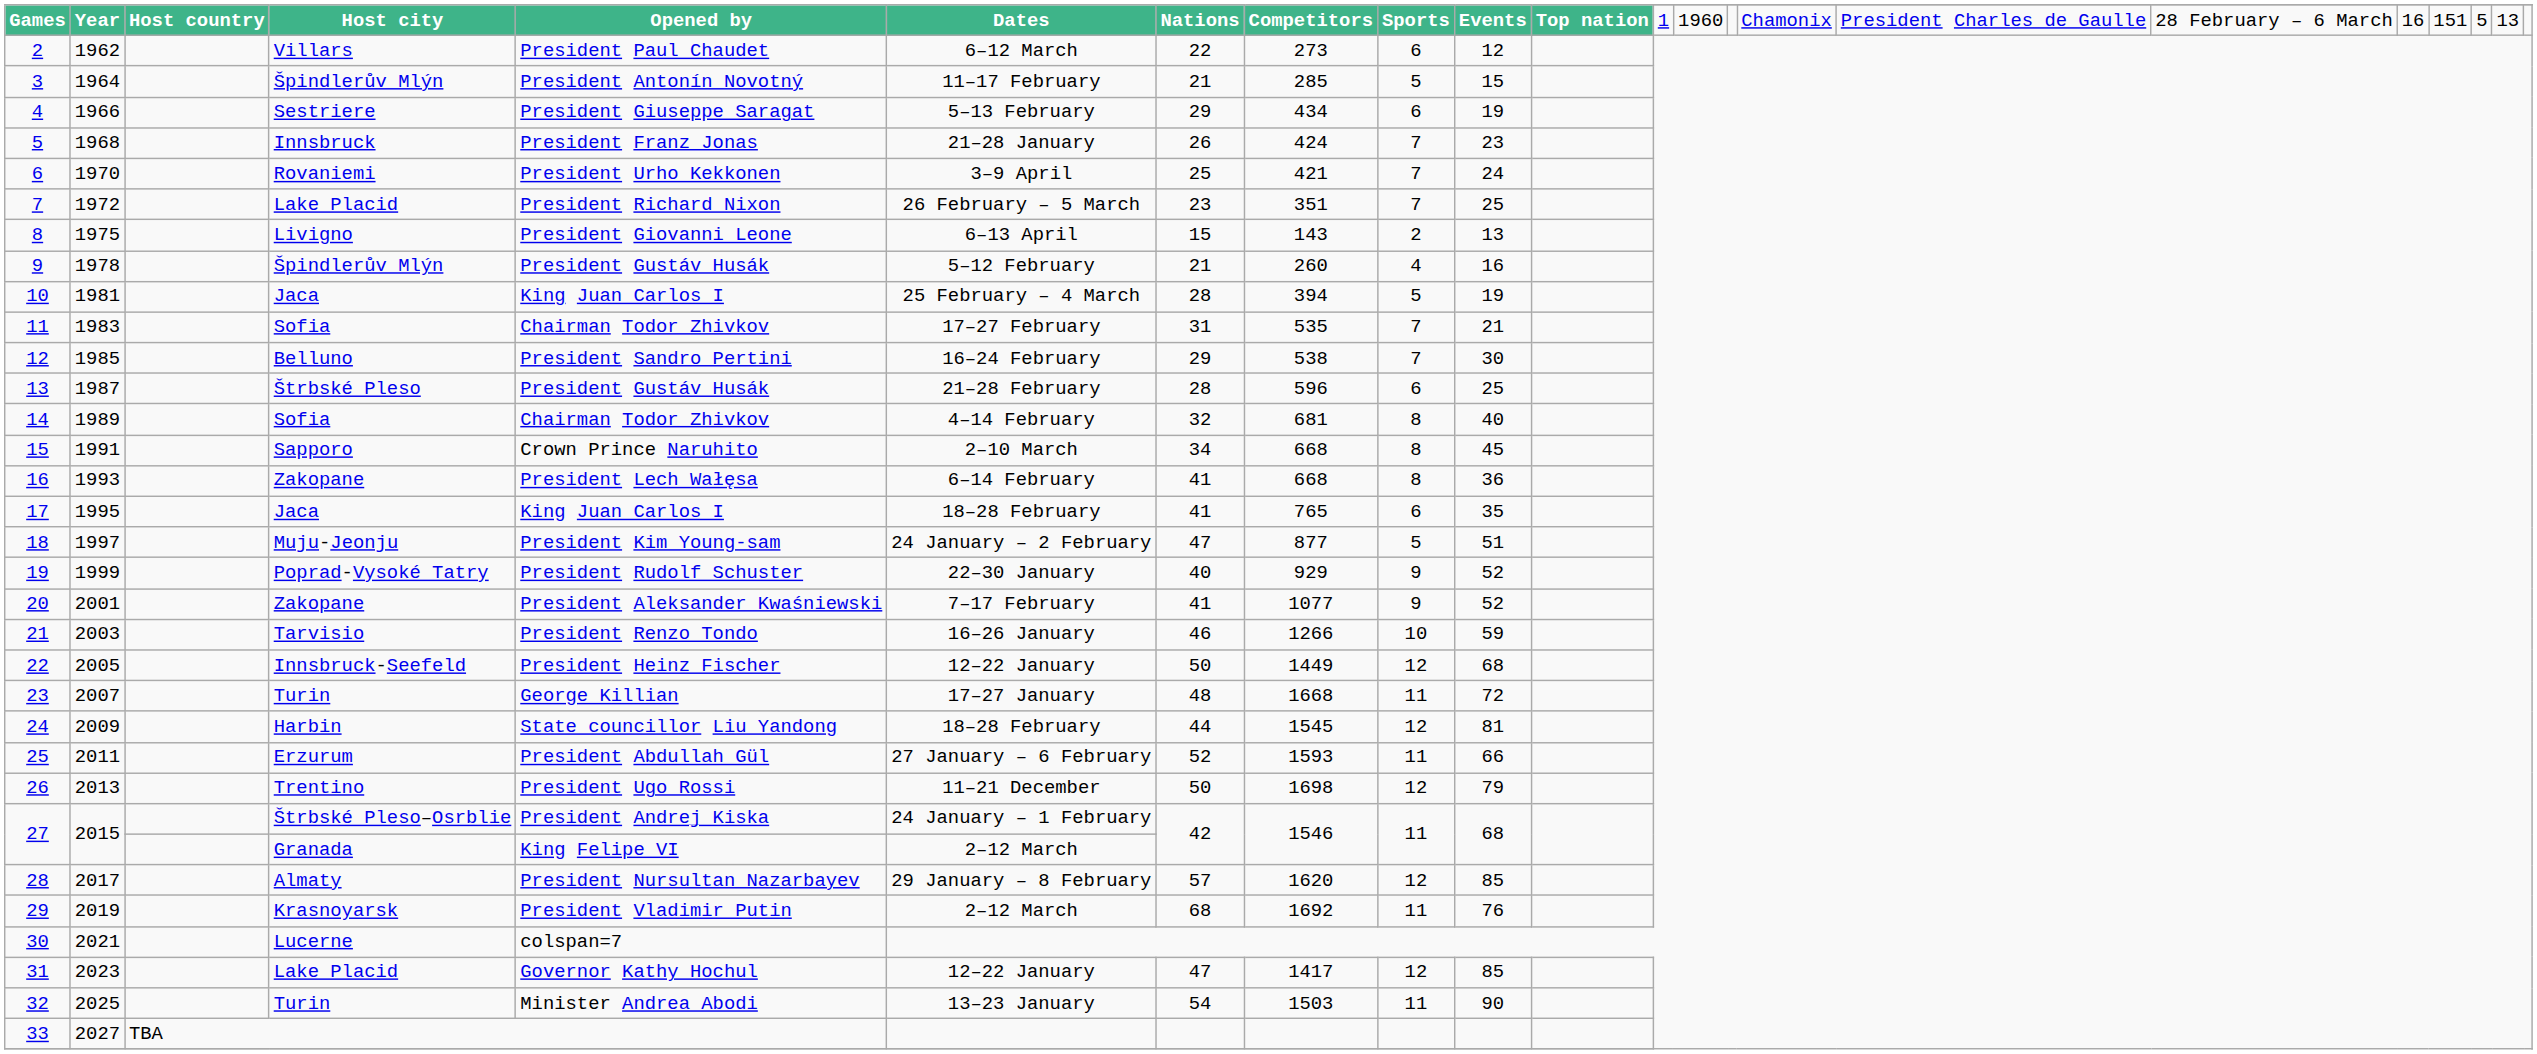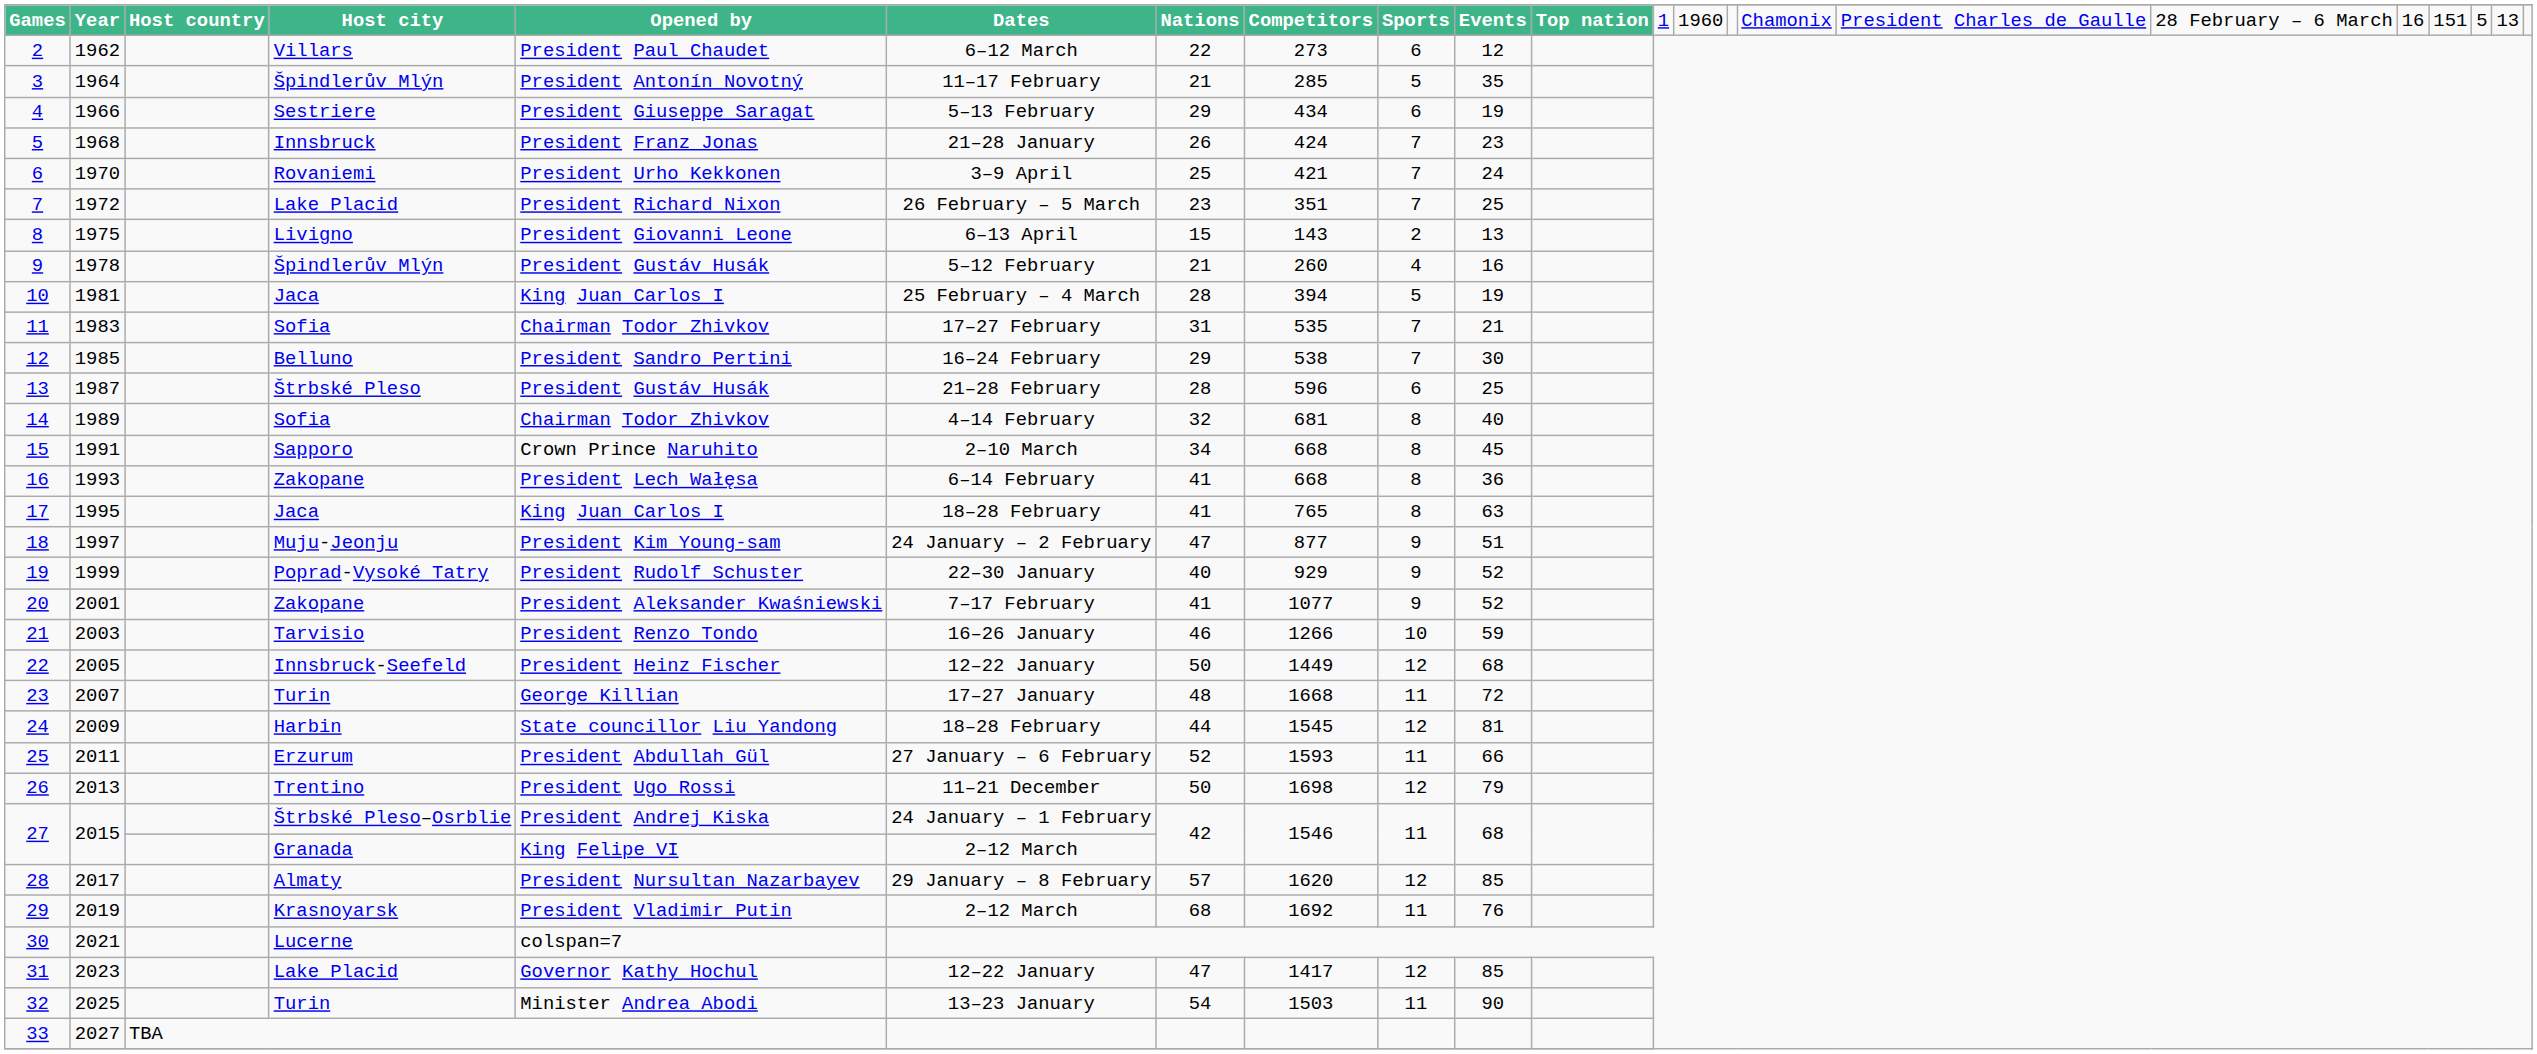3 | Events: 15 -> 35
17 | Sports: 6 -> 8
17 | Events: 35 -> 63
18 | Sports: 5 -> 9
